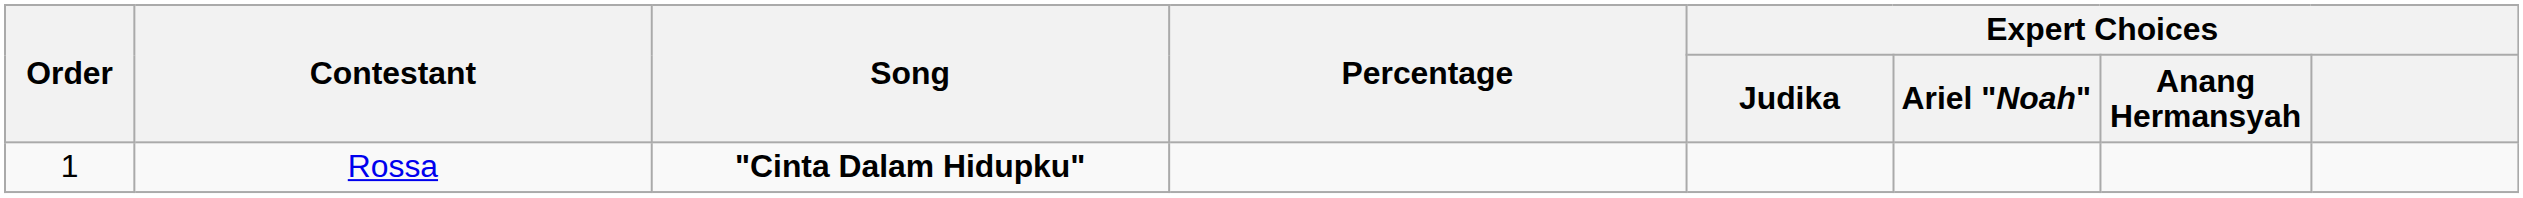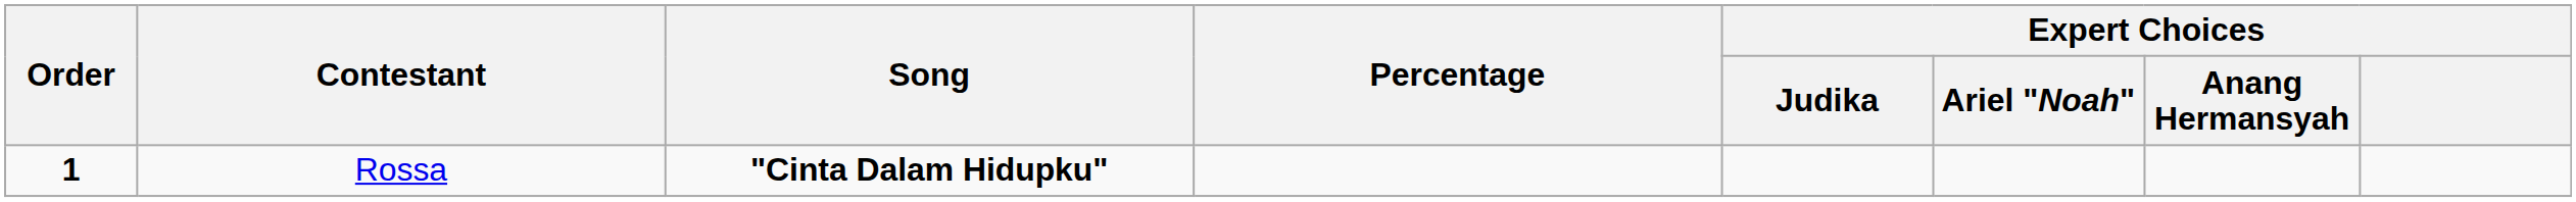Rossa | Order: normal -> bold
